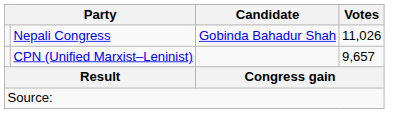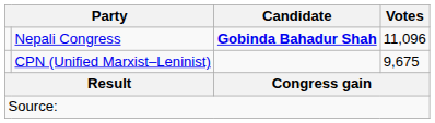Nepali Congress | Candidate: normal -> bold
Nepali Congress | Votes: 11,026 -> 11,096
CPN (Unified Marxist–Leninist) | Votes: 9,657 -> 9,675
